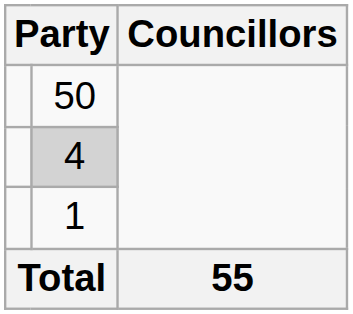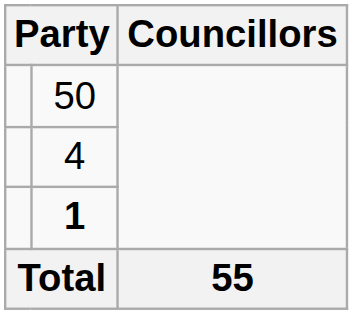4 | column 2: lightgrey background -> no background
1 | column 2: normal -> bold
